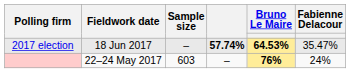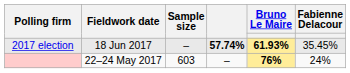2017 election | Bruno Le Maire: 64.53% -> 61.93%
2017 election | Fabienne Delacour: 35.47% -> 35.45%
